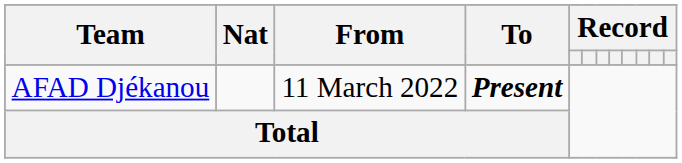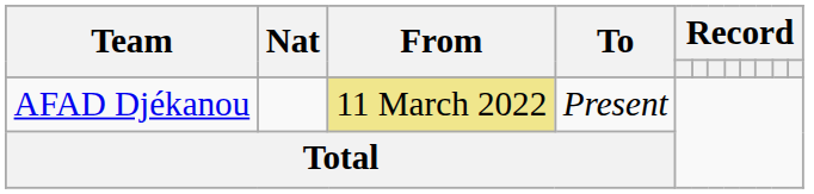AFAD Djékanou | From: no background -> khaki background
AFAD Djékanou | To: bold -> normal
